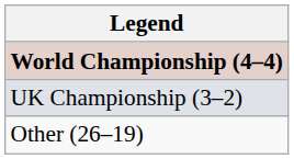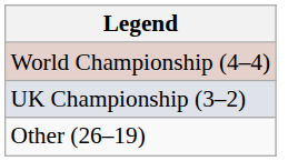row 2 | column 1: bold -> normal
